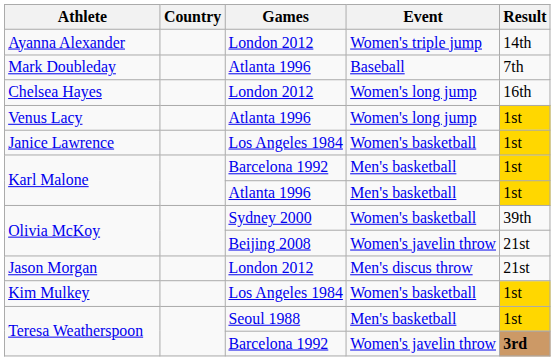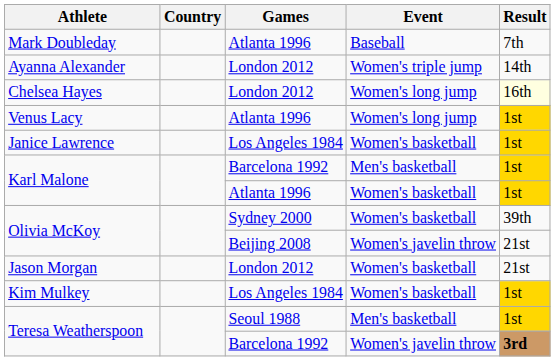rows swapped: Ayanna Alexander <-> Mark Doubleday
Chelsea Hayes | Result: no background -> lightyellow background
Karl Malone / Atlanta 1996 | Event: Men's basketball -> Women's basketball
Jason Morgan | Event: Men's discus throw -> Women's basketball
